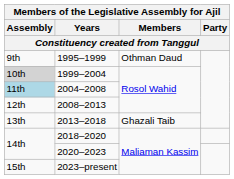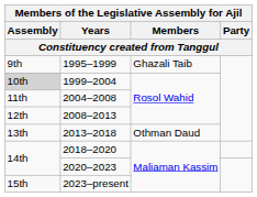1995–1999 | Members: Othman Daud -> Ghazali Taib
2004–2008 | Assembly: lightblue background -> no background
2013–2018 | Members: Ghazali Taib -> Othman Daud
